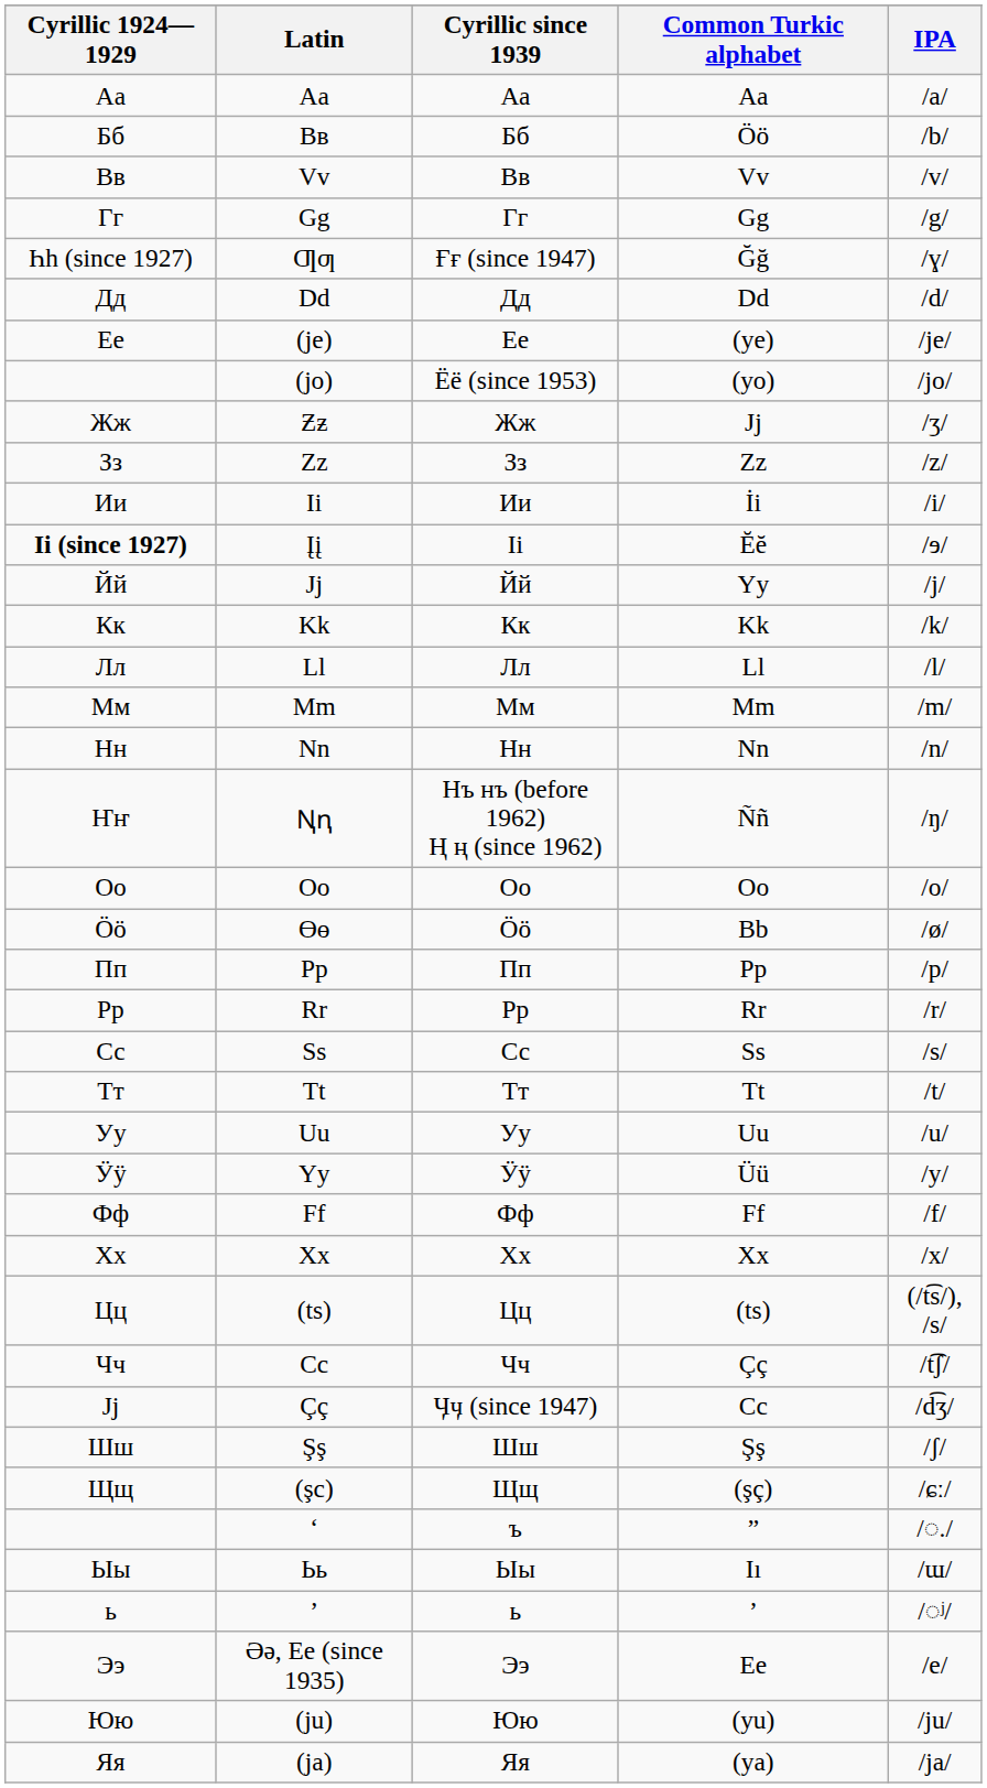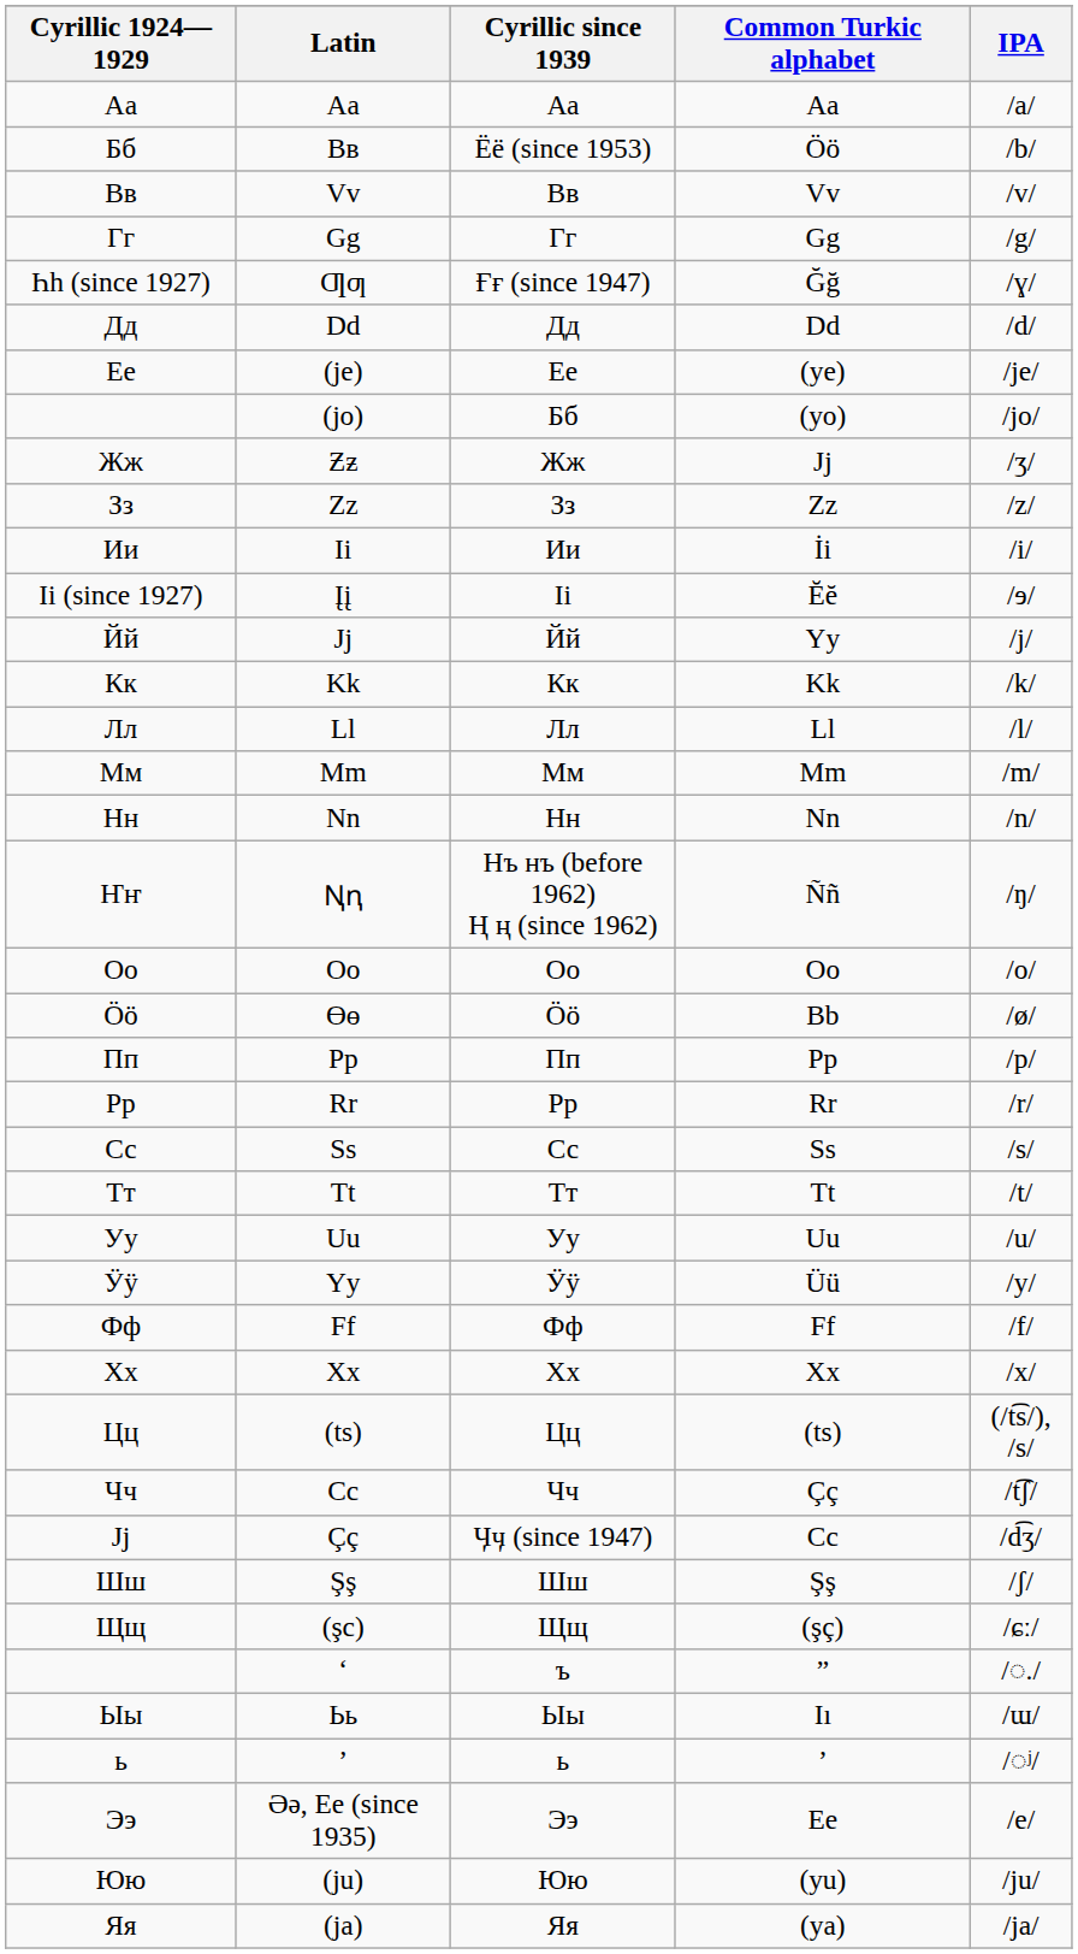Bв | Cyrillic since 1939: Бб -> Ёё (since 1953)
(jo) | Cyrillic since 1939: Ёё (since 1953) -> Бб
Įį | Cyrillic 1924—1929: bold -> normal
